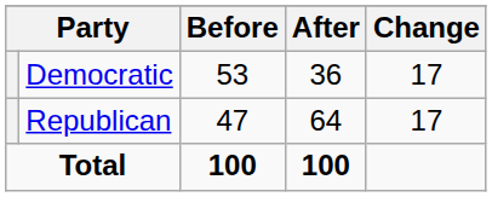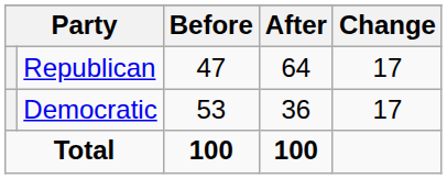rows swapped: Republican <-> Democratic
